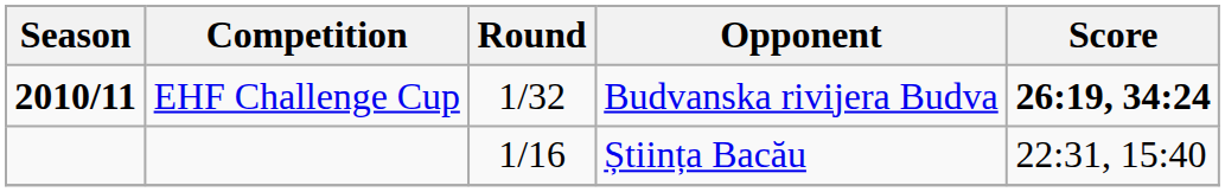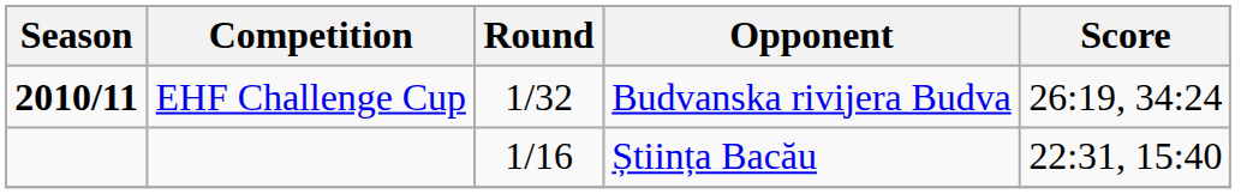EHF Challenge Cup | Score: bold -> normal
